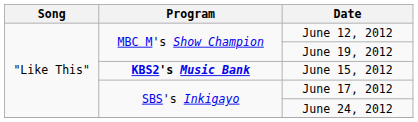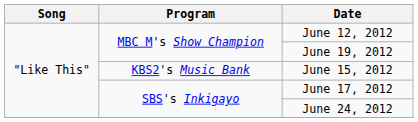June 15, 2012 | Program: bold -> normal
